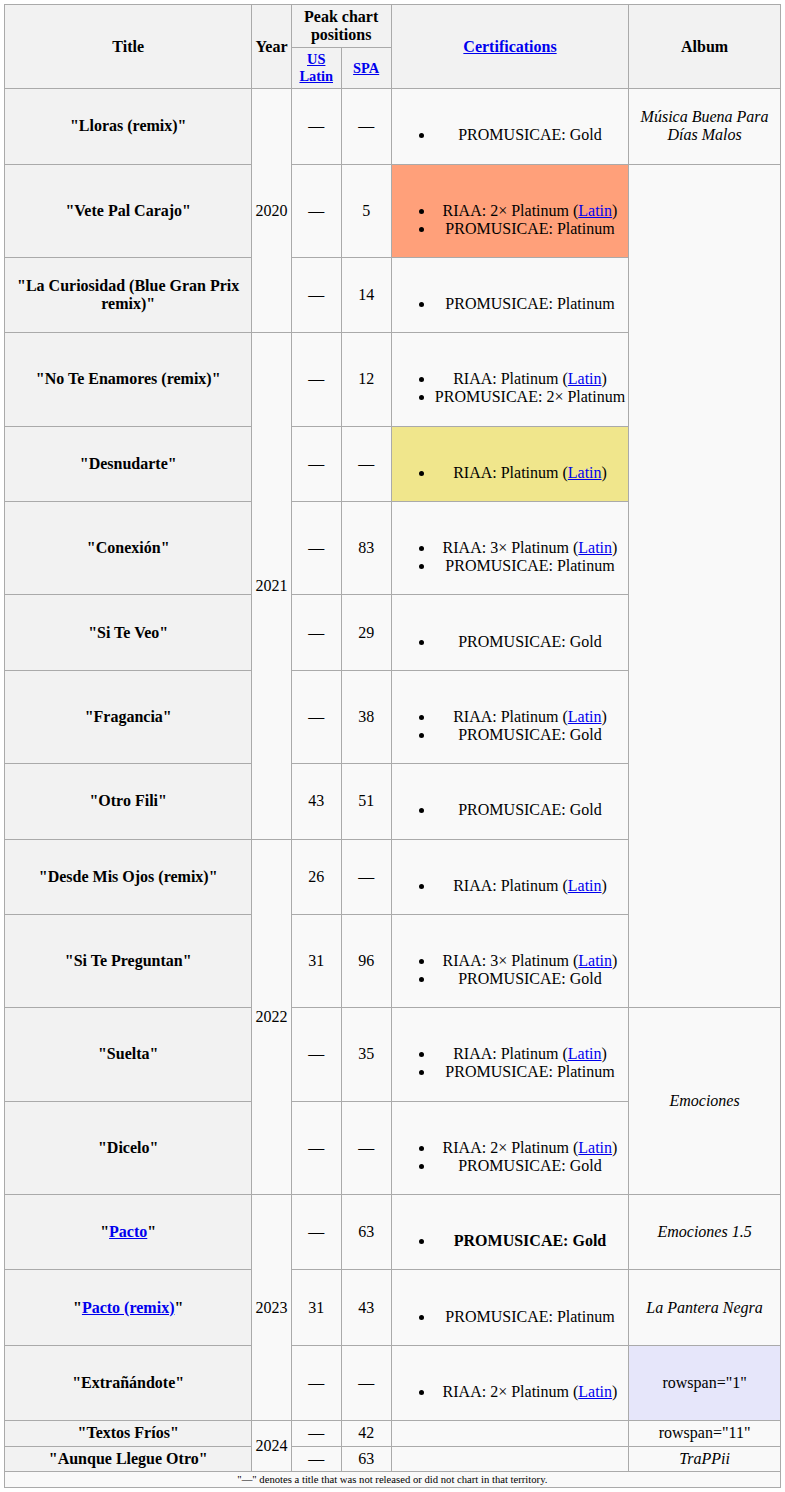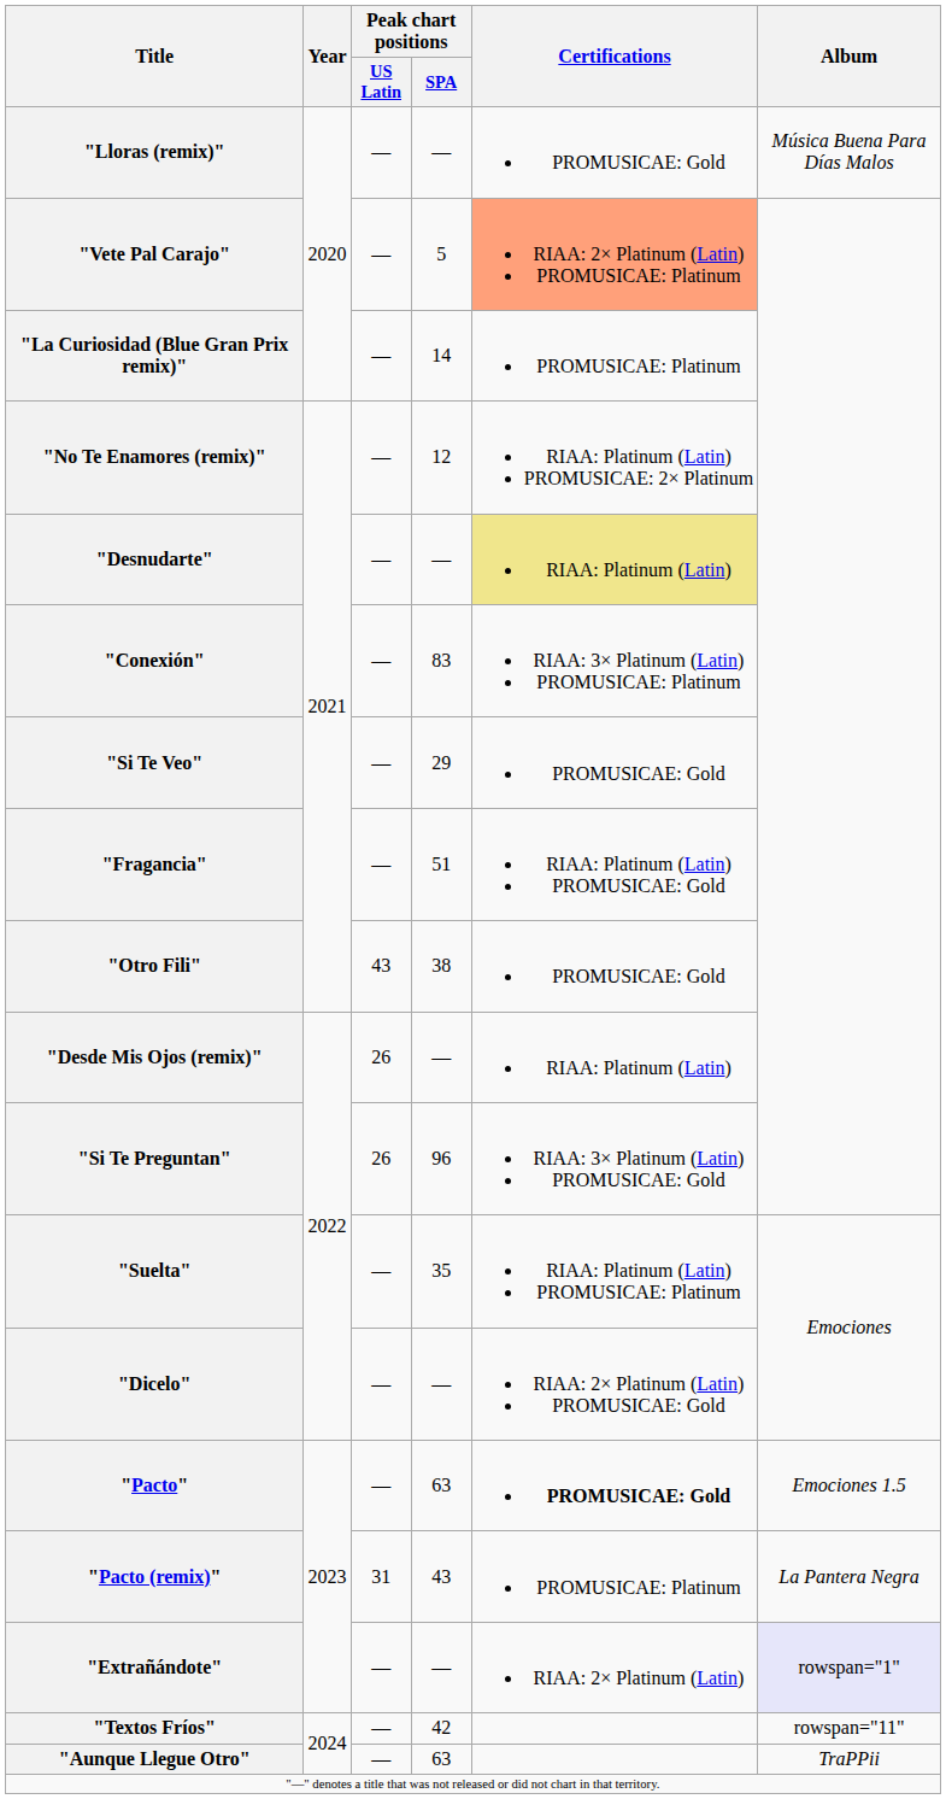"Fragancia" | Peak chart positions / SPA: 38 -> 51
"Otro Fili" | Peak chart positions / SPA: 51 -> 38
"Si Te Preguntan" | Peak chart positions / US Latin: 31 -> 26
